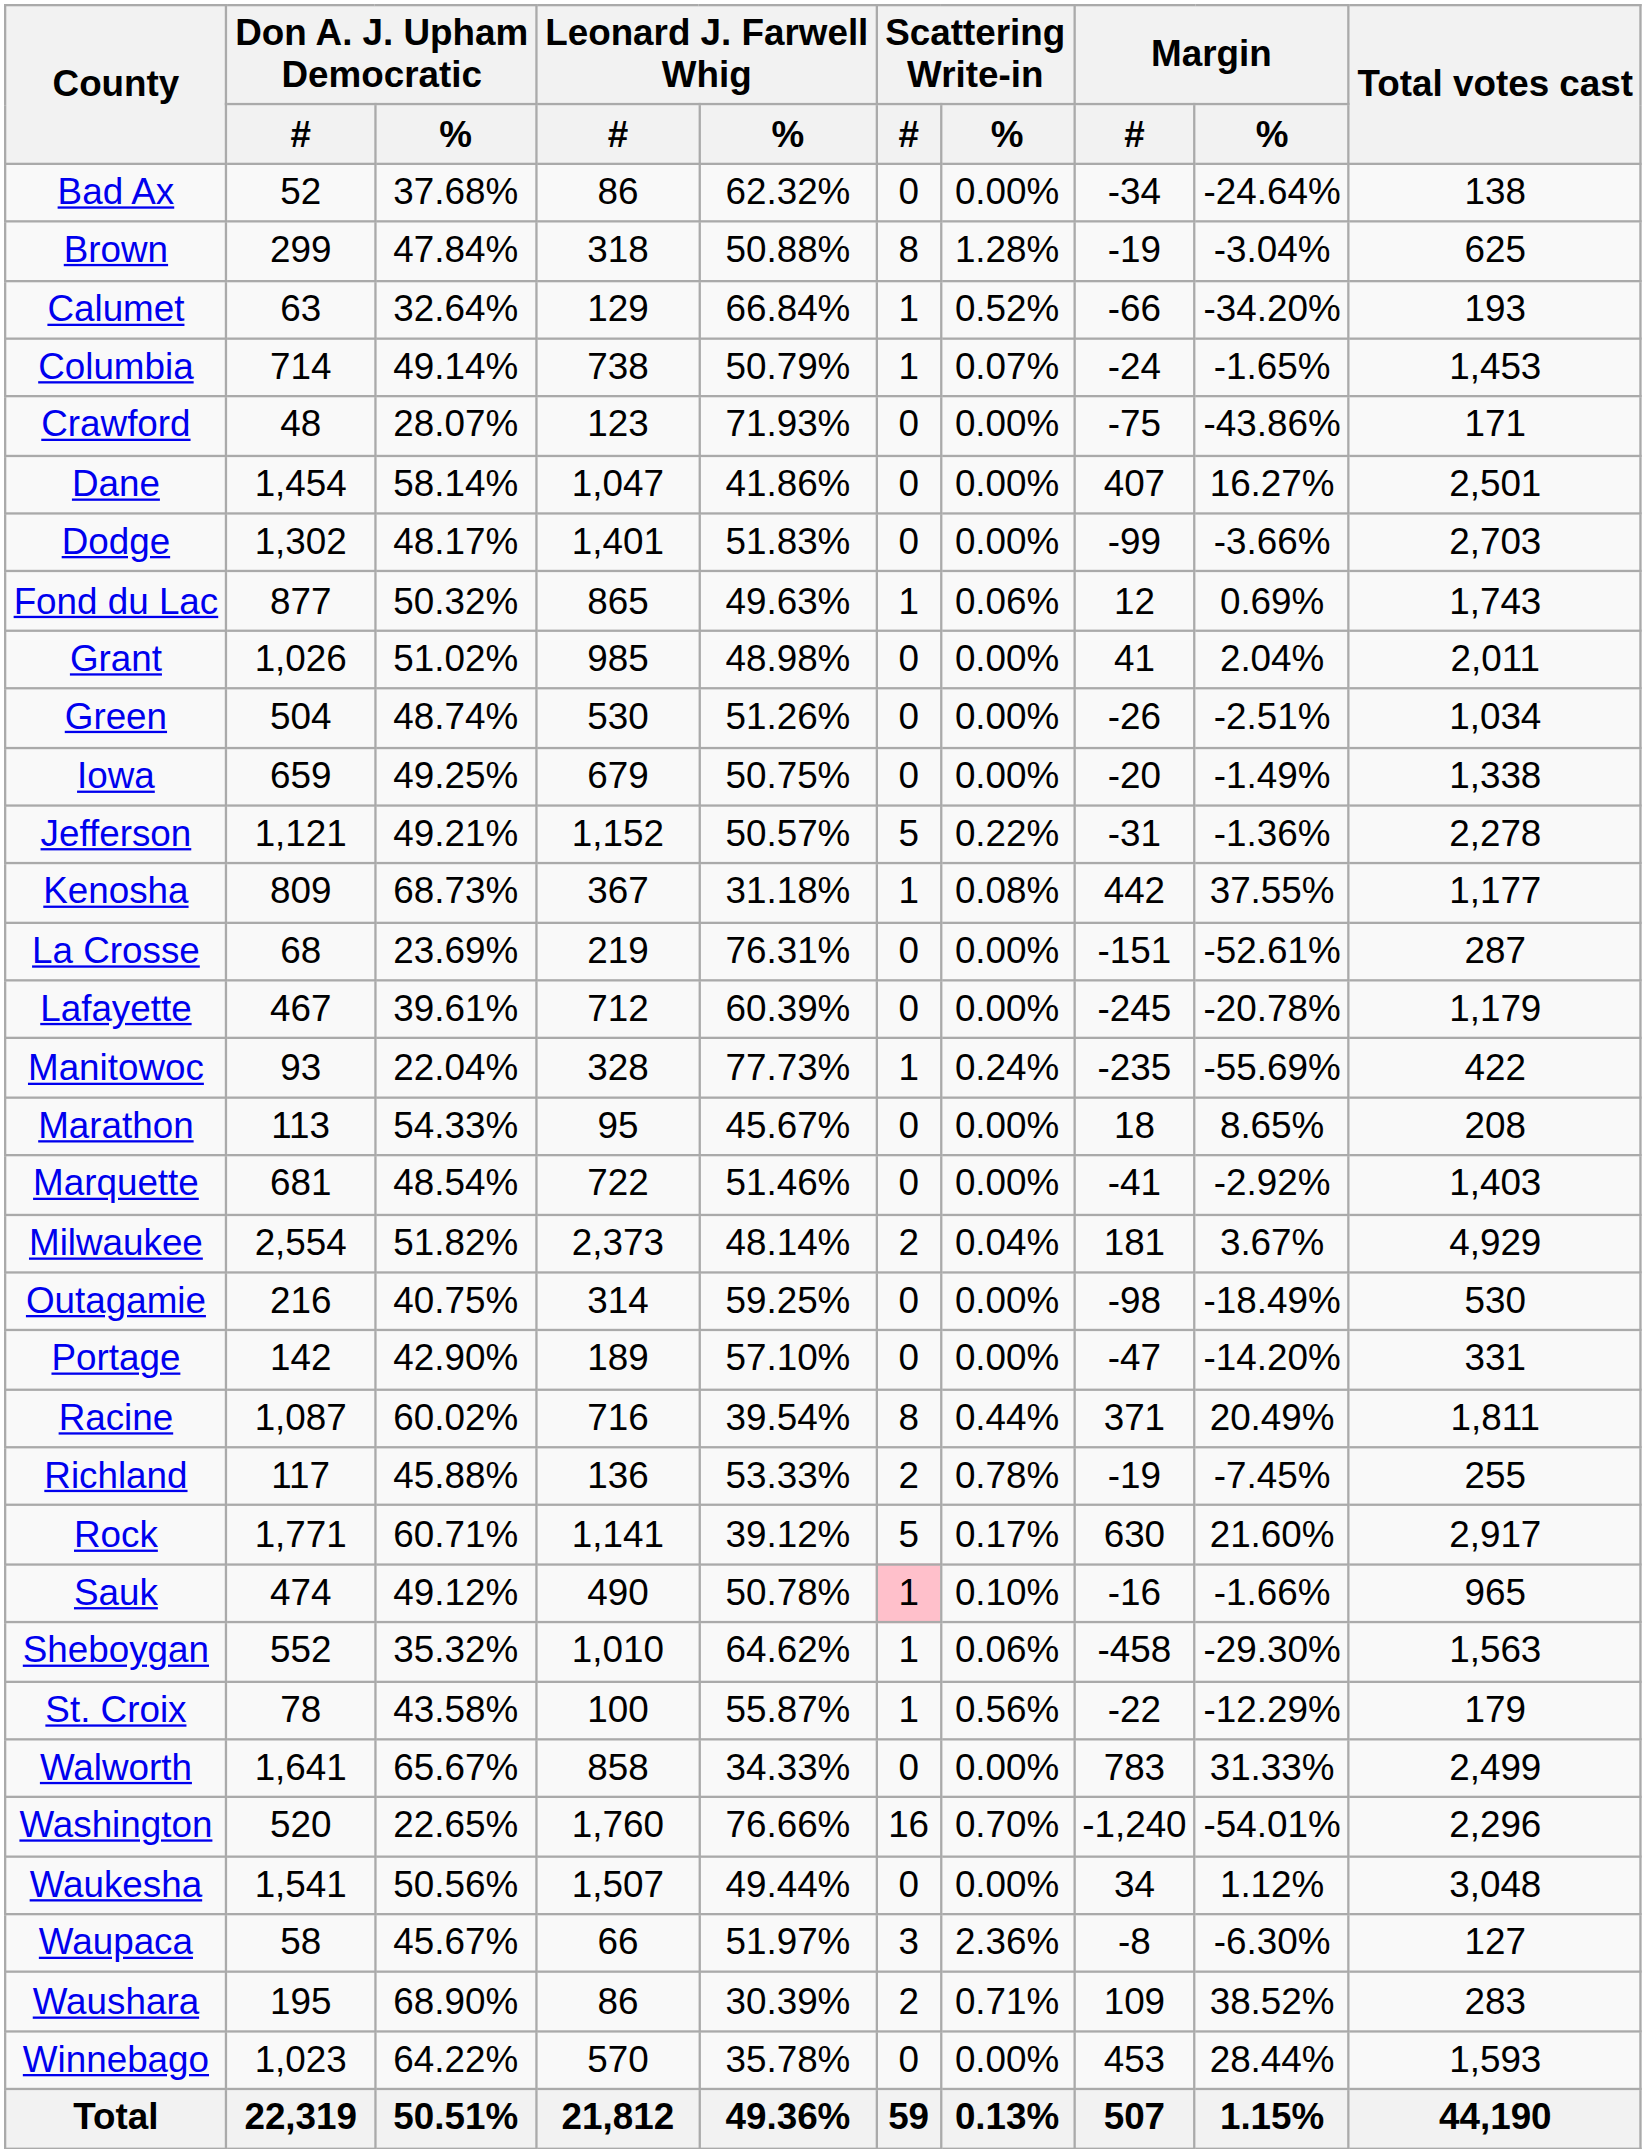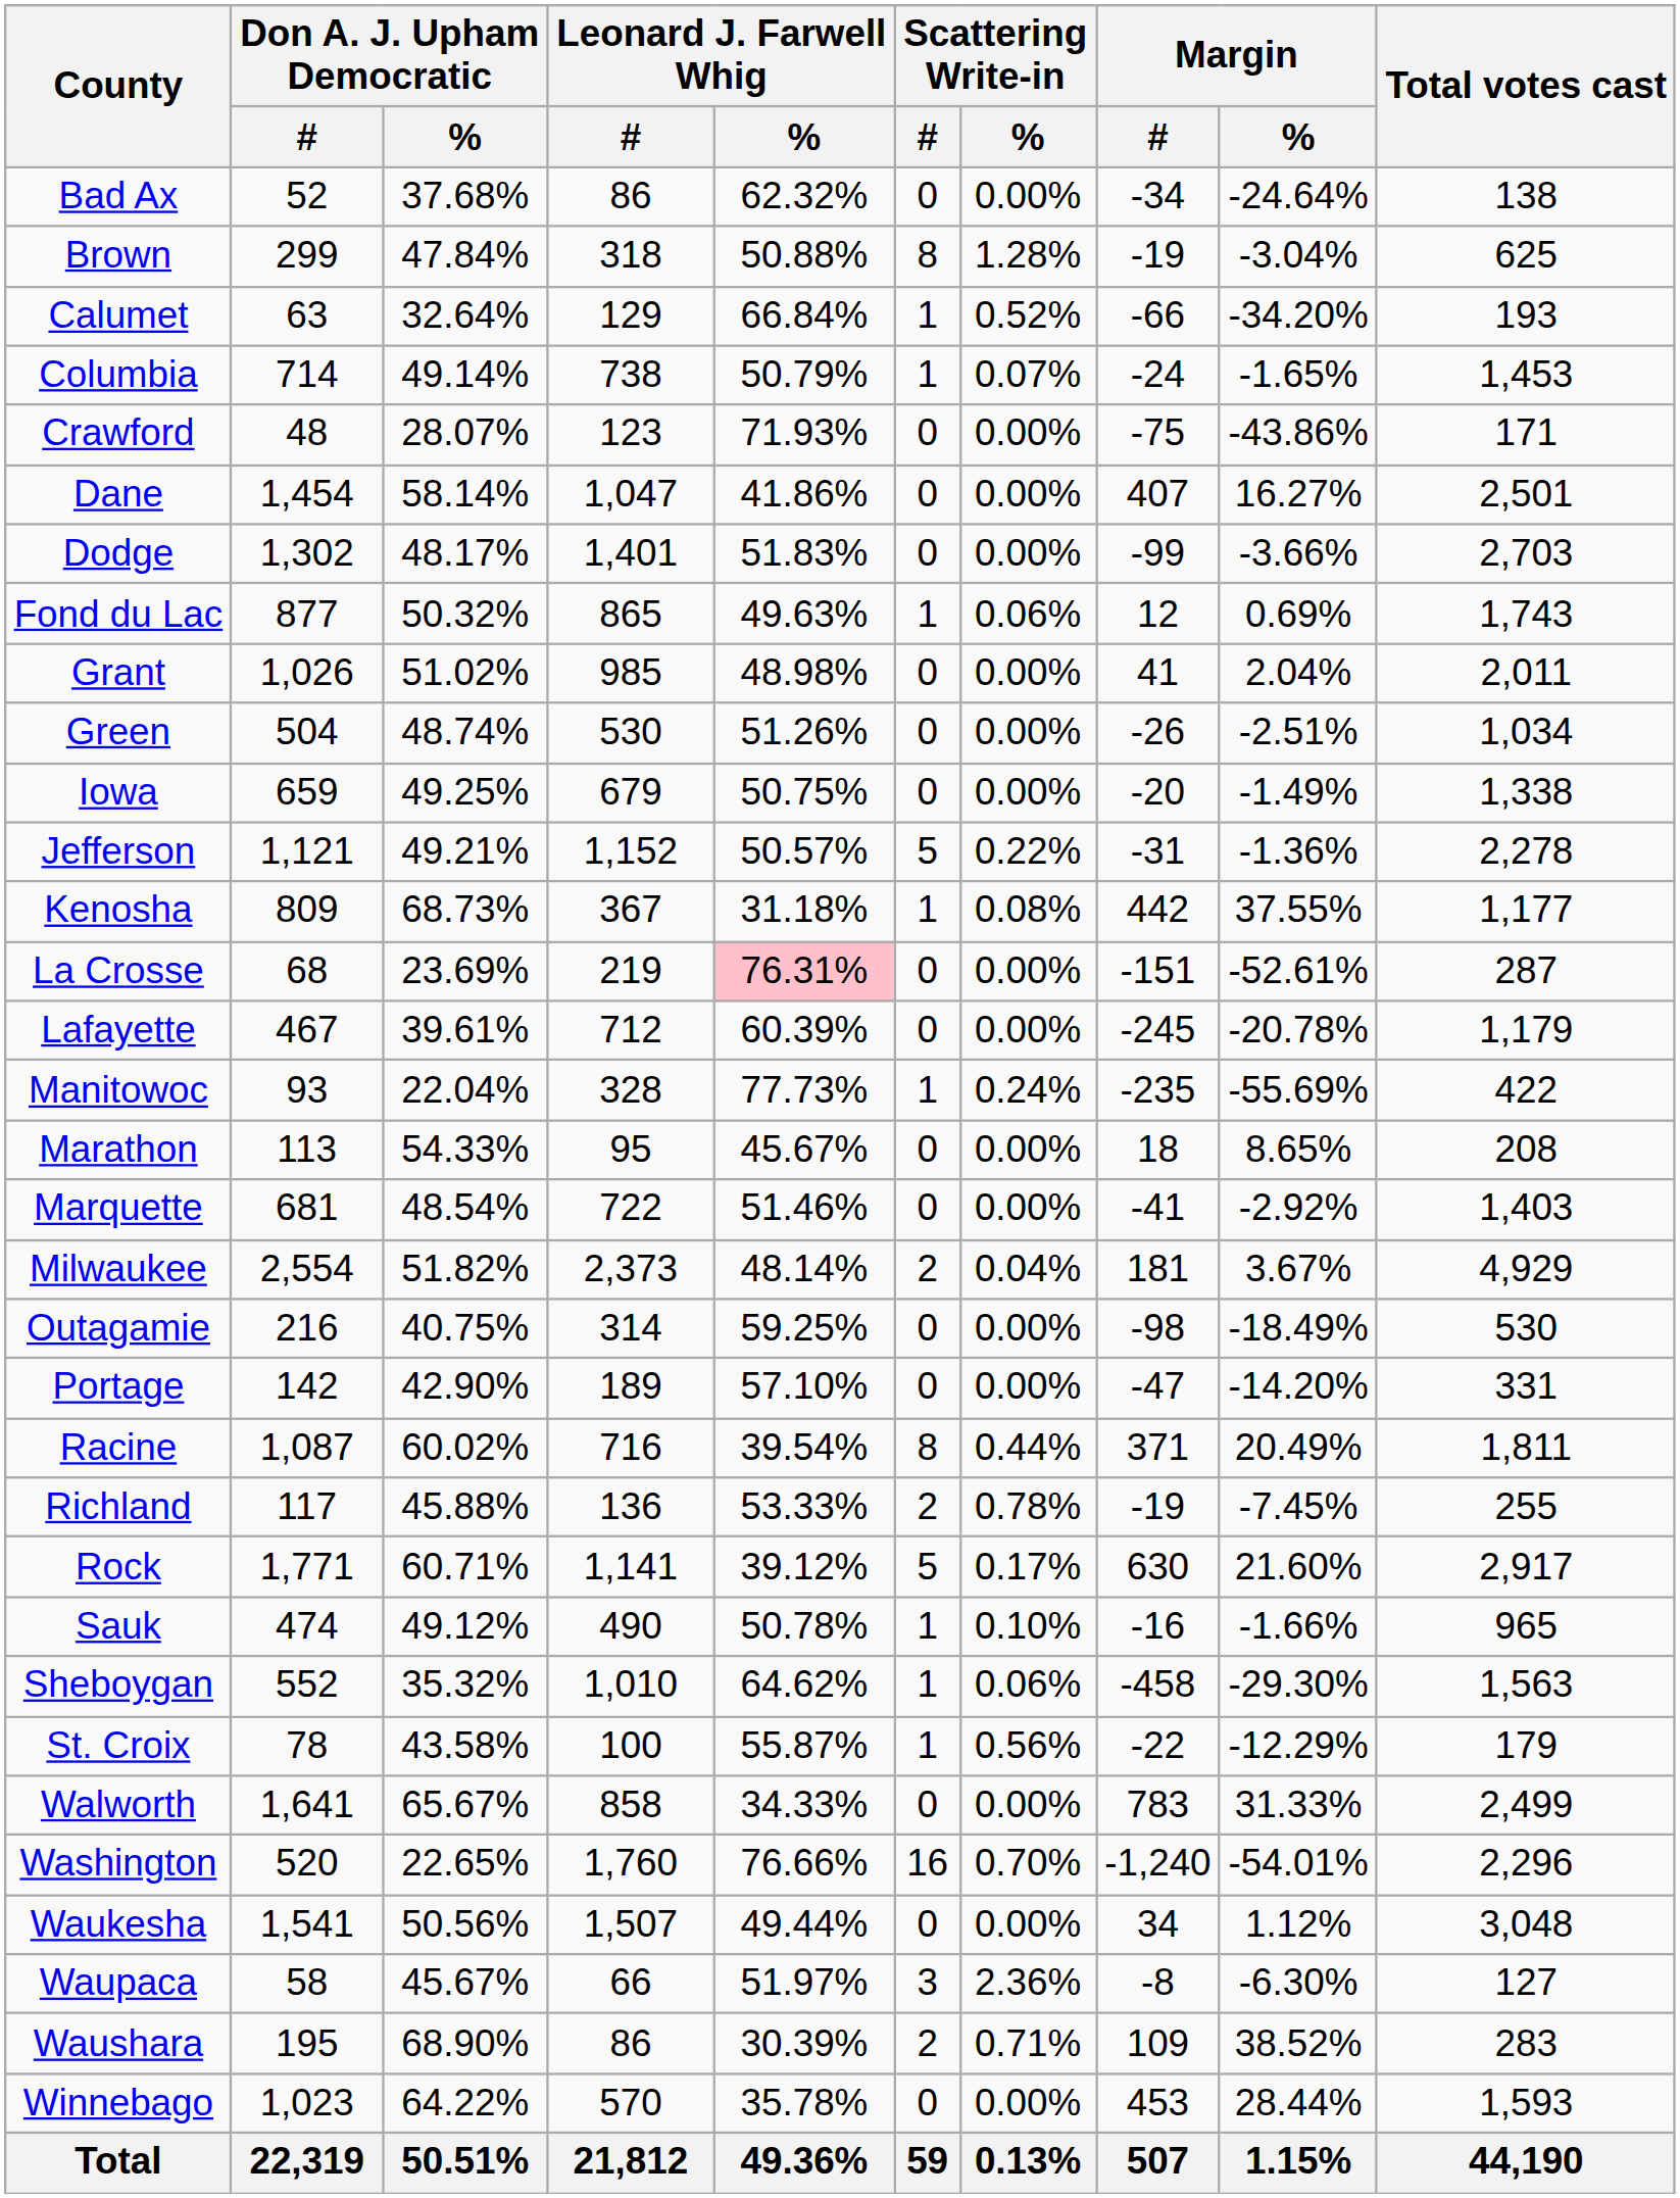La Crosse | Leonard J. Farwell Whig / %: no background -> pink background
Sauk | Scattering Write-in / #: pink background -> no background
